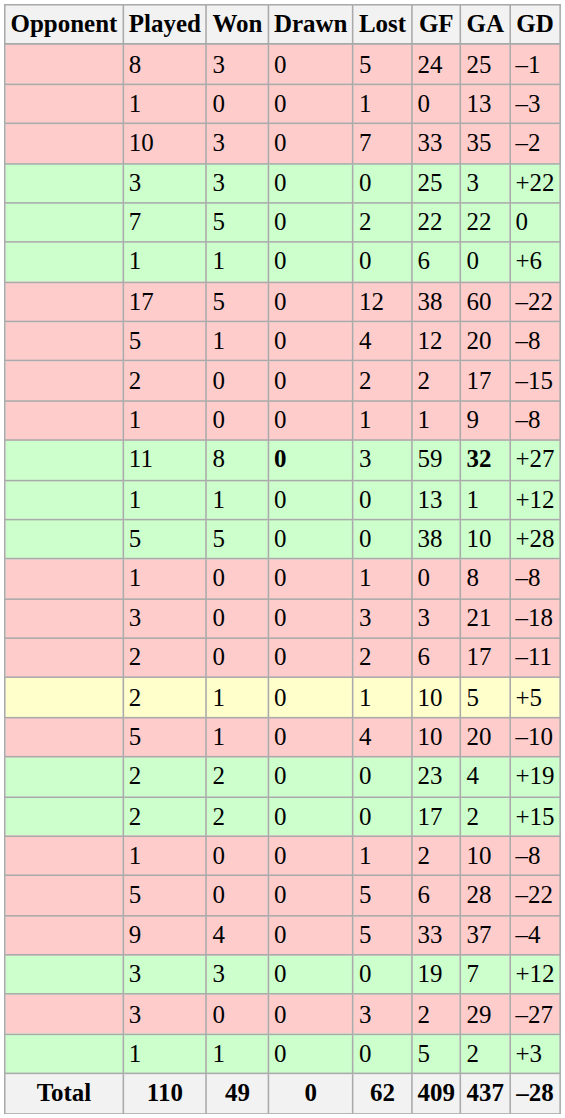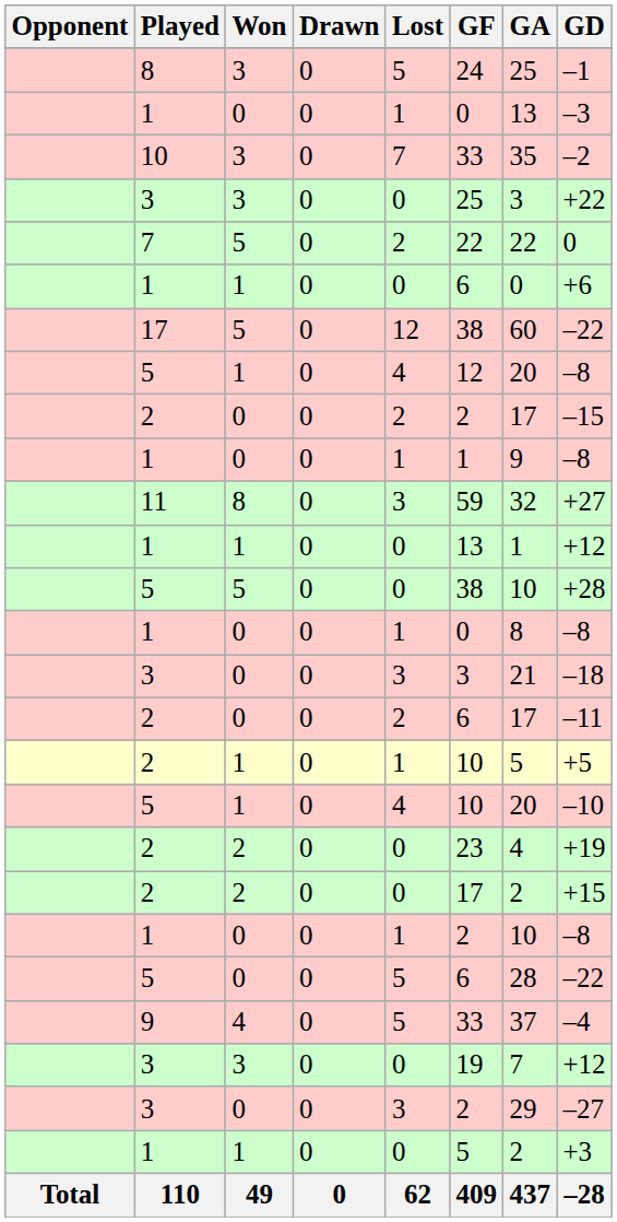11 | Drawn: bold -> normal
11 | GA: bold -> normal
